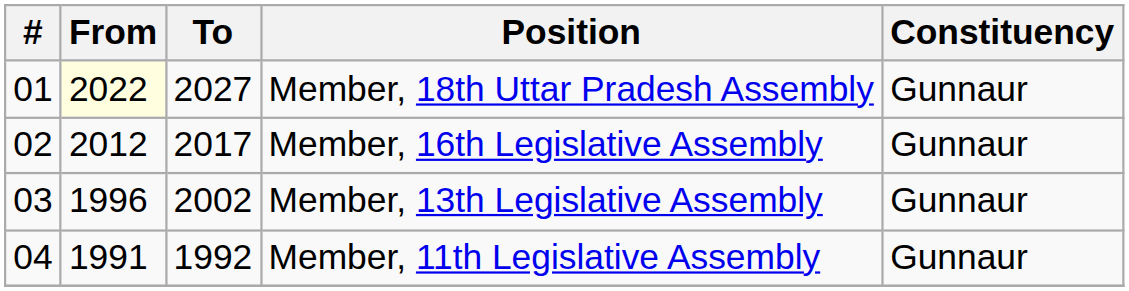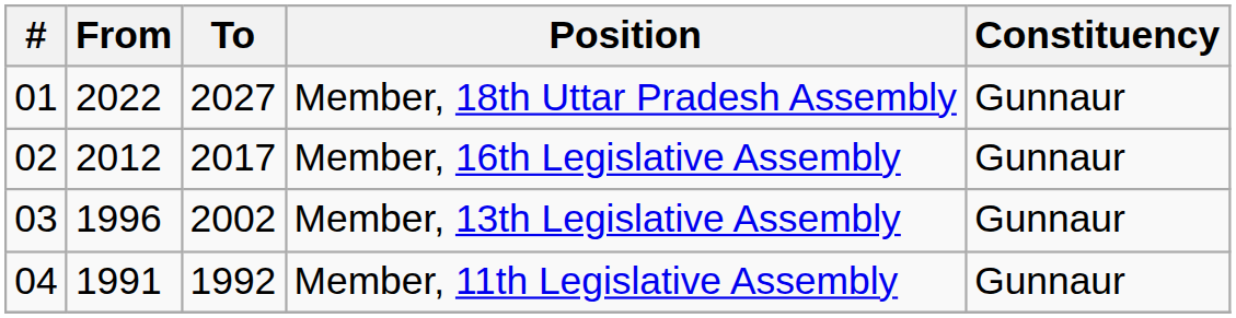Member, 18th Uttar Pradesh Assembly | From: lightyellow background -> no background
